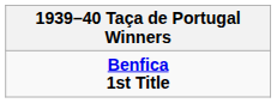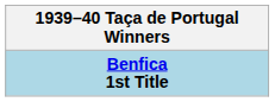row 2 | column 1: no background -> lightblue background
